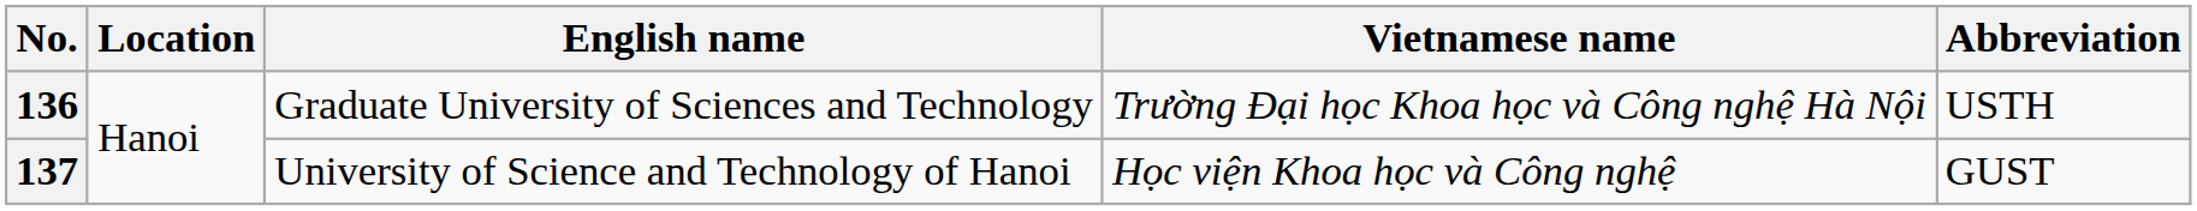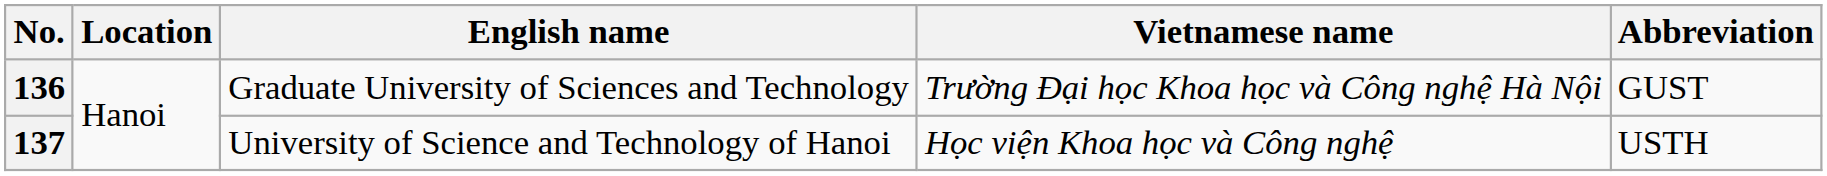136 | Abbreviation: USTH -> GUST
137 | Abbreviation: GUST -> USTH
